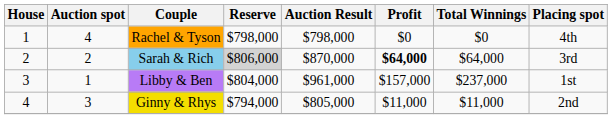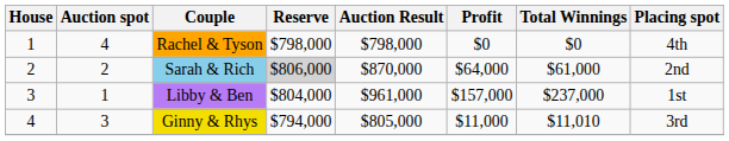Sarah & Rich | Profit: bold -> normal
Sarah & Rich | Total Winnings: $64,000 -> $61,000
Sarah & Rich | Placing spot: 3rd -> 2nd
Ginny & Rhys | Total Winnings: $11,000 -> $11,010
Ginny & Rhys | Placing spot: 2nd -> 3rd
